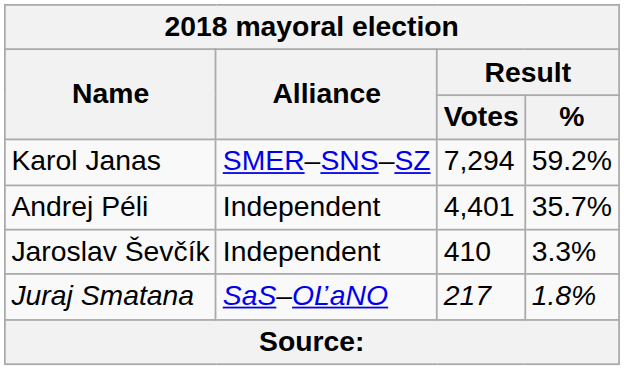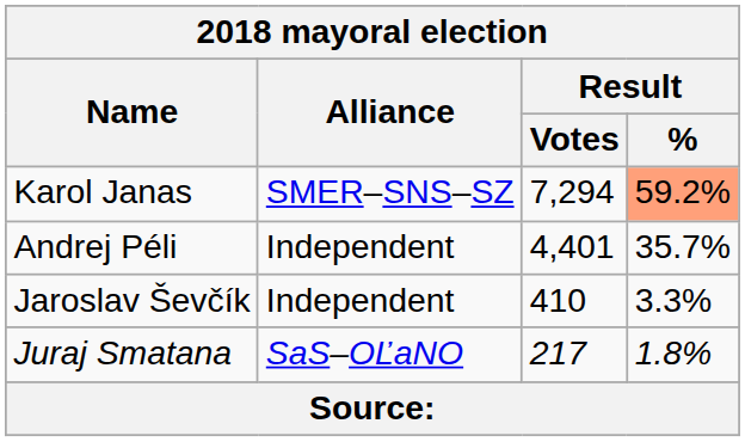Karol Janas | Result / %: no background -> lightsalmon background
